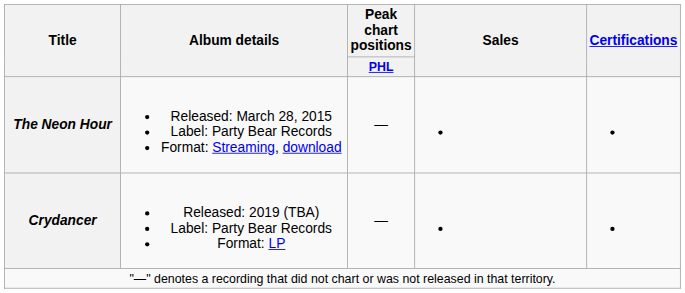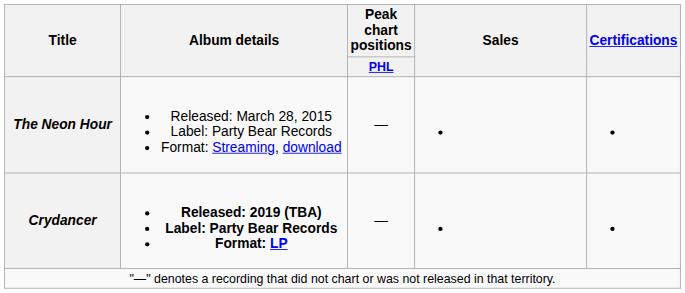Crydancer | Album details: normal -> bold
